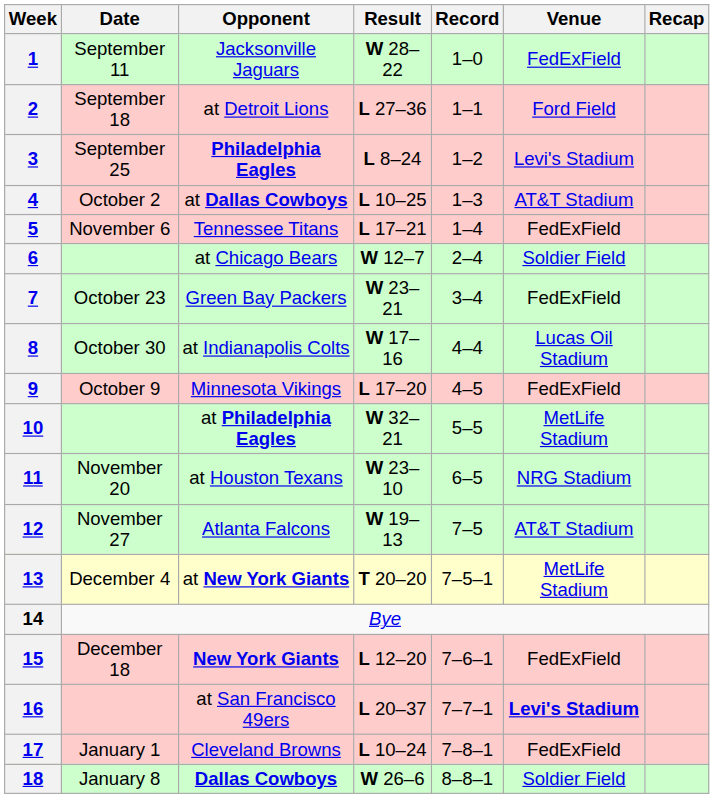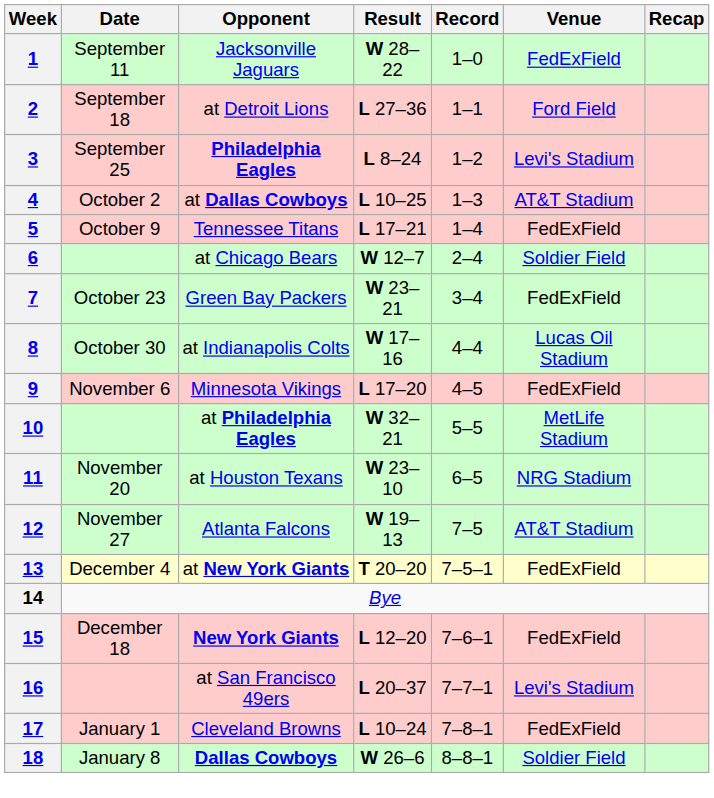5 | Date: November 6 -> October 9
9 | Date: October 9 -> November 6
13 | Venue: MetLife Stadium -> FedExField
16 | Venue: bold -> normal
